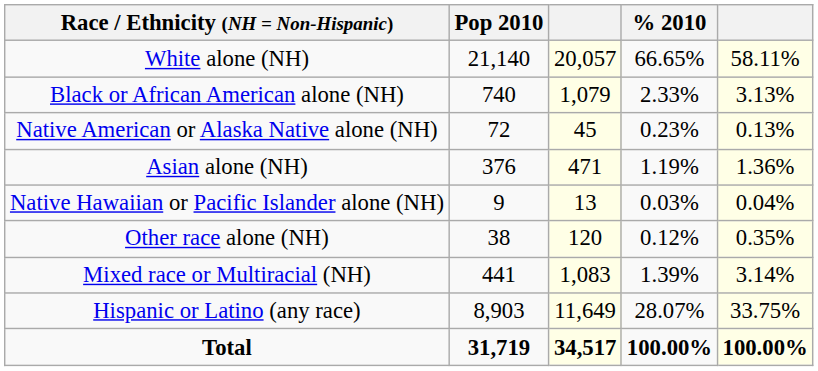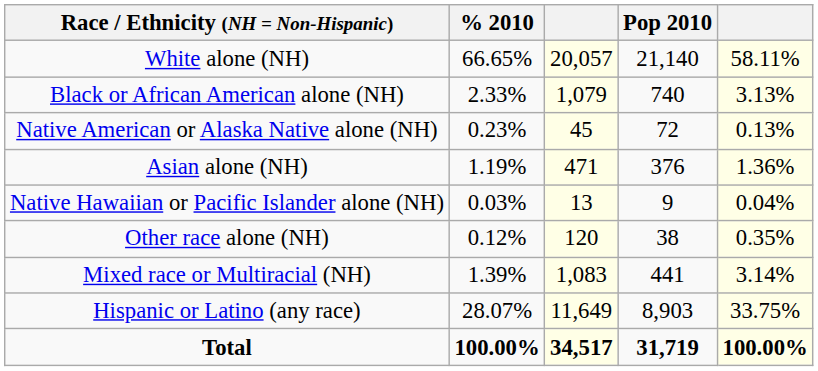columns swapped: Pop 2010 <-> % 2010
